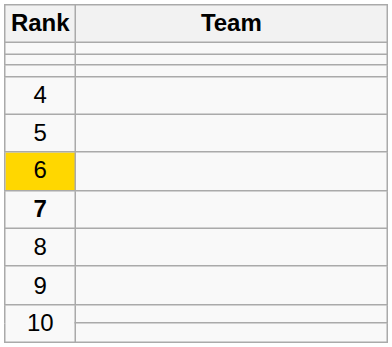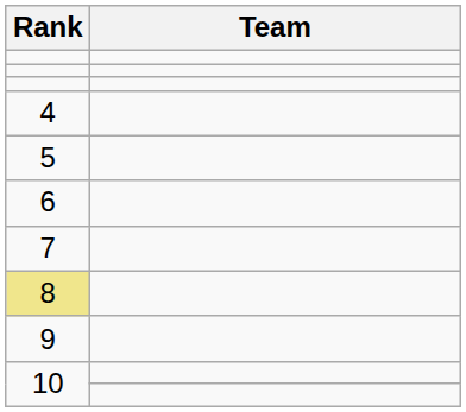row 7 | Rank: gold background -> no background
row 8 | Rank: bold -> normal
row 9 | Rank: no background -> khaki background
